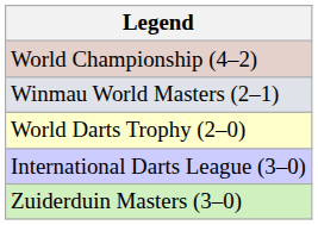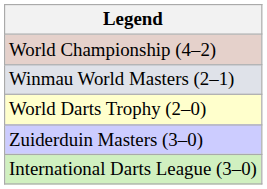row 5 | column 1: International Darts League (3–0) -> Zuiderduin Masters (3–0)
row 6 | column 1: Zuiderduin Masters (3–0) -> International Darts League (3–0)
